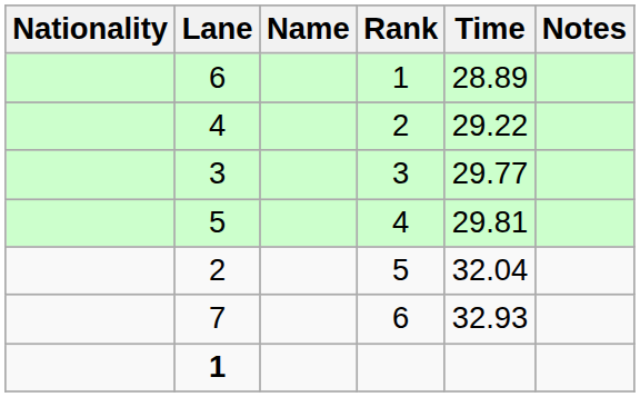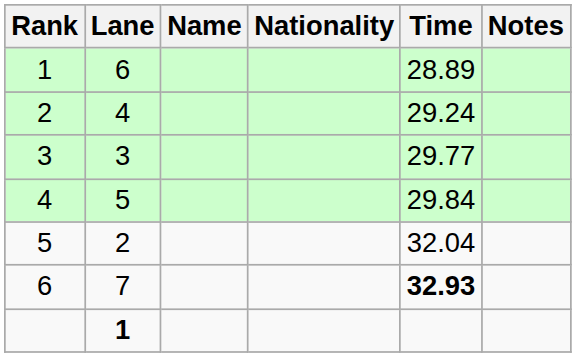columns swapped: Rank <-> Nationality
row 3 | Time: 29.22 -> 29.24
row 5 | Time: 29.81 -> 29.84
row 7 | Time: normal -> bold
